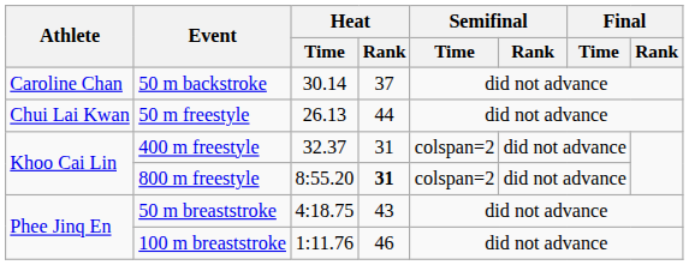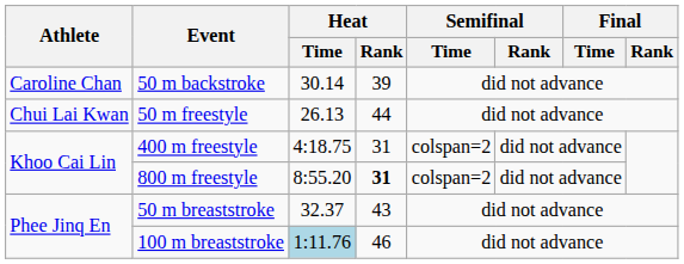50 m backstroke | Heat / Rank: 37 -> 39
400 m freestyle | Heat / Time: 32.37 -> 4:18.75
50 m breaststroke | Heat / Time: 4:18.75 -> 32.37
100 m breaststroke | Heat / Time: no background -> lightblue background
